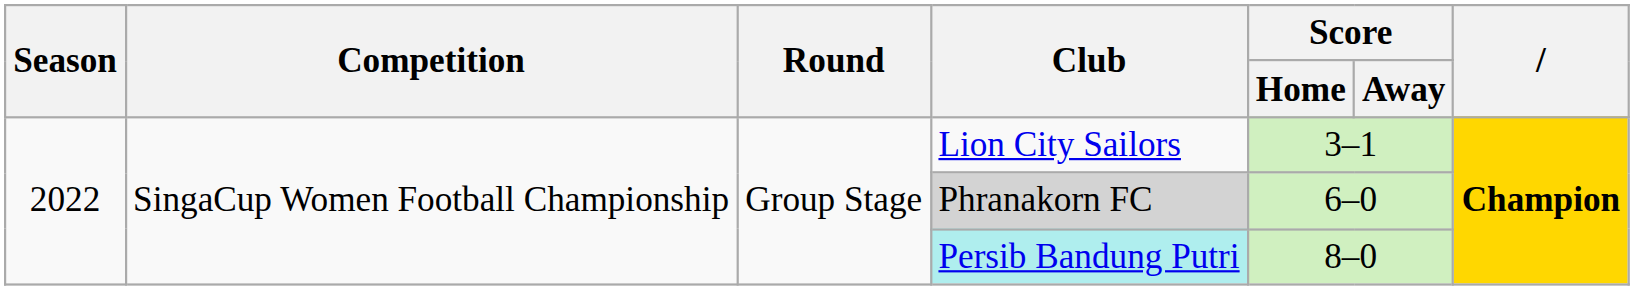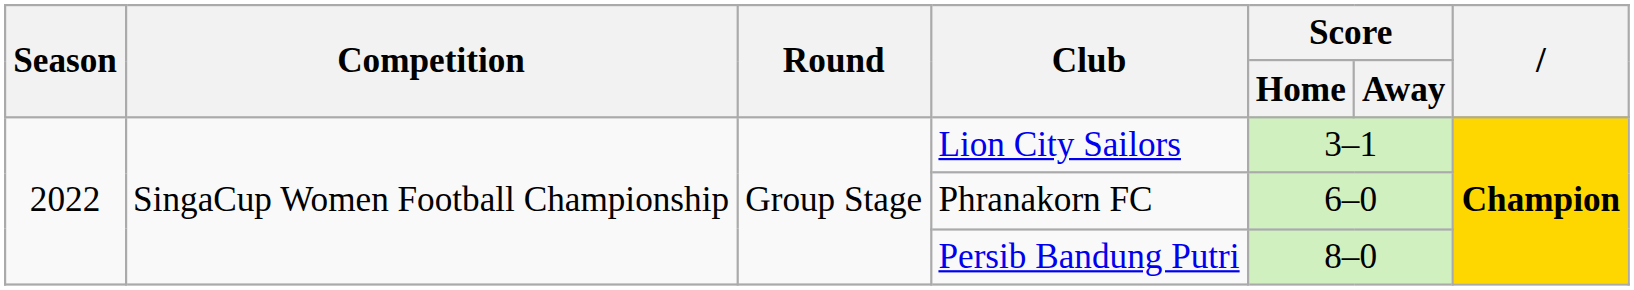Phranakorn FC | Club: lightgrey background -> no background
Persib Bandung Putri | Club: paleturquoise background -> no background
